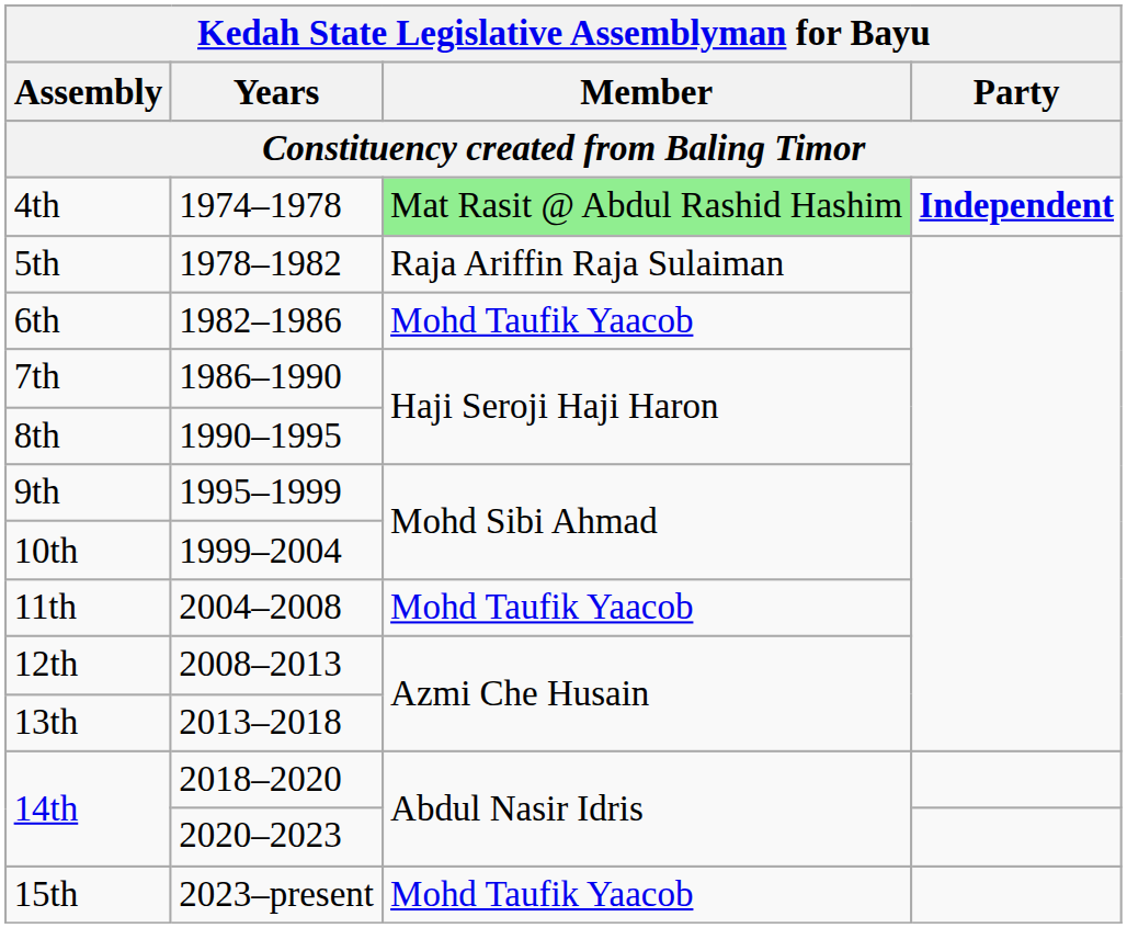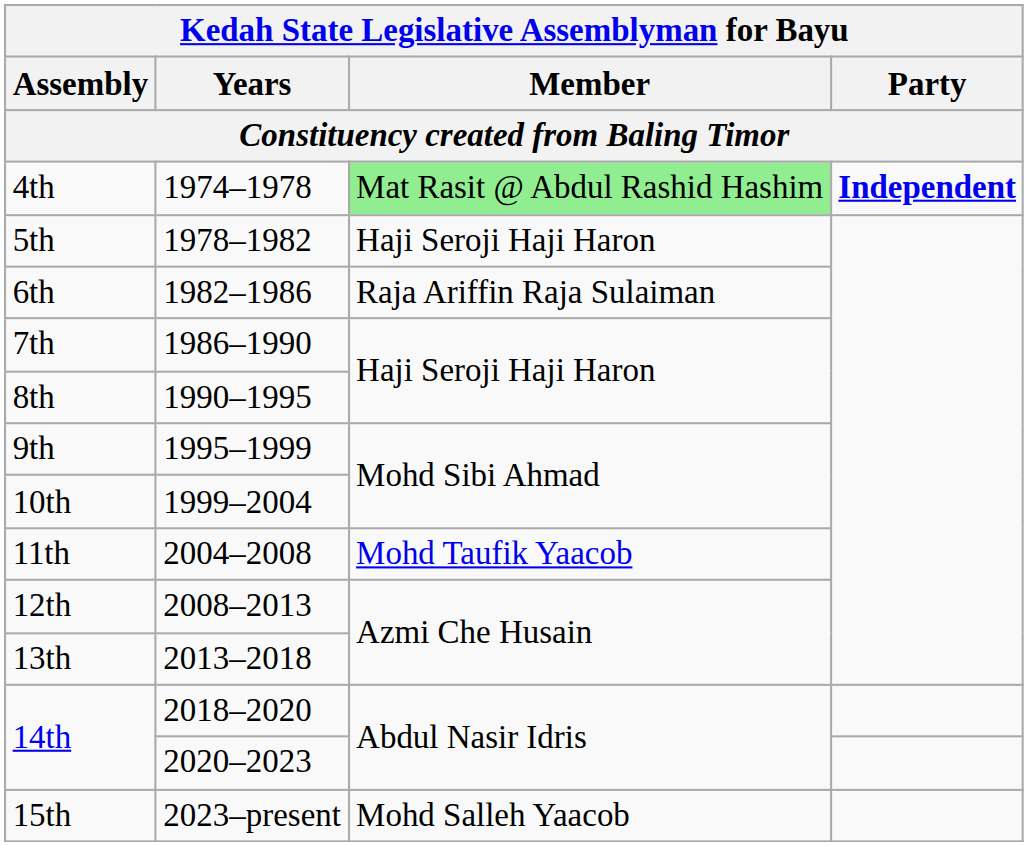5th | Member: Raja Ariffin Raja Sulaiman -> Haji Seroji Haji Haron
6th | Member: Mohd Taufik Yaacob -> Raja Ariffin Raja Sulaiman
15th | Member: Mohd Taufik Yaacob -> Mohd Salleh Yaacob
